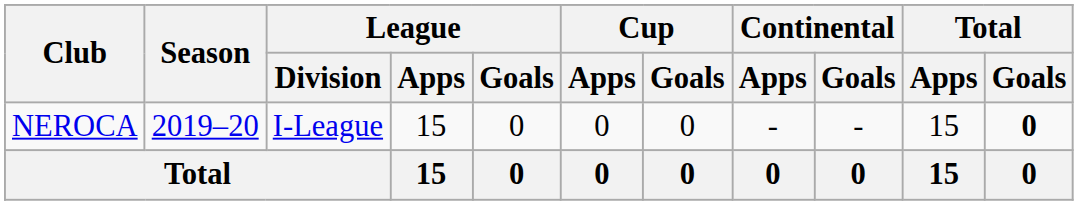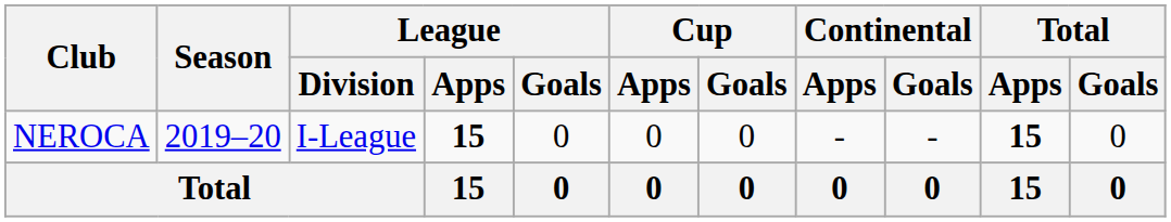NEROCA | League / Apps: normal -> bold
NEROCA | Total / Apps: normal -> bold
NEROCA | Total / Goals: bold -> normal
